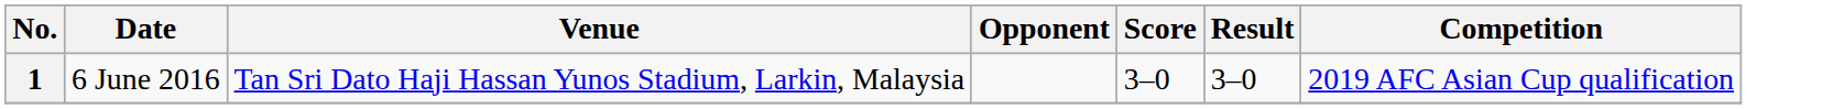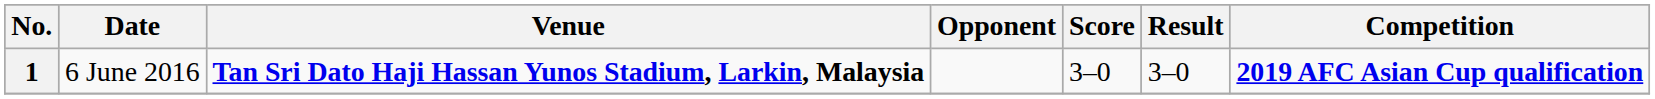1 | Venue: normal -> bold
1 | Competition: normal -> bold
